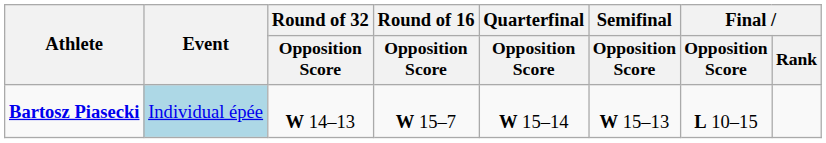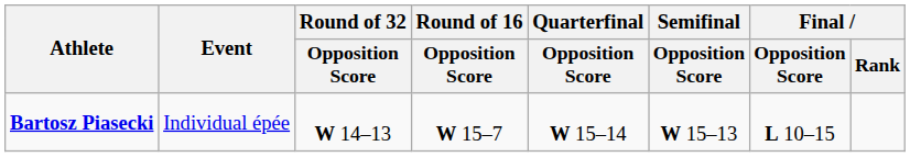Bartosz Piasecki | Event: lightblue background -> no background
